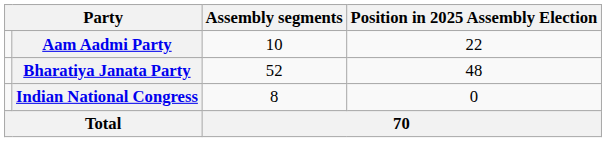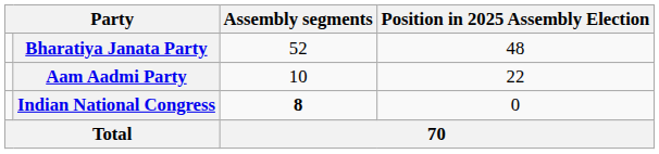rows swapped: Bharatiya Janata Party <-> Aam Aadmi Party
Indian National Congress | Assembly segments: normal -> bold
